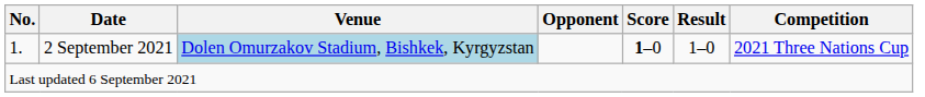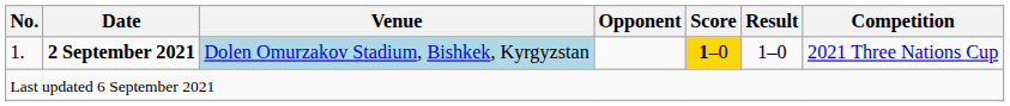1. | Date: normal -> bold
1. | Score: no background -> gold background
